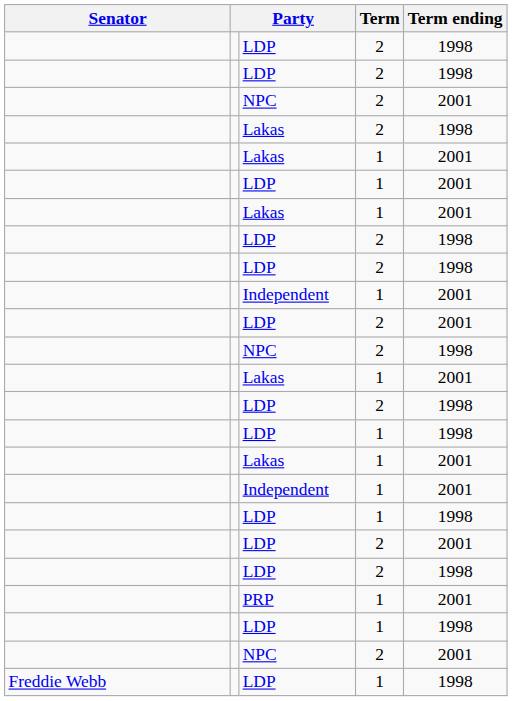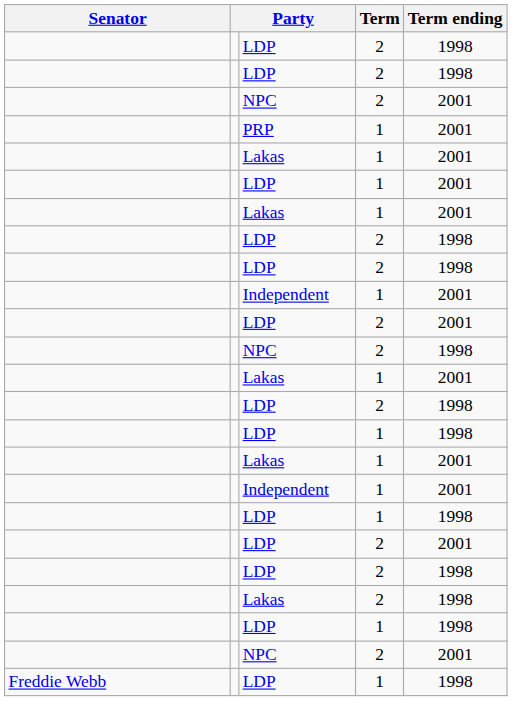rows swapped: PRP <-> Lakas / 2
